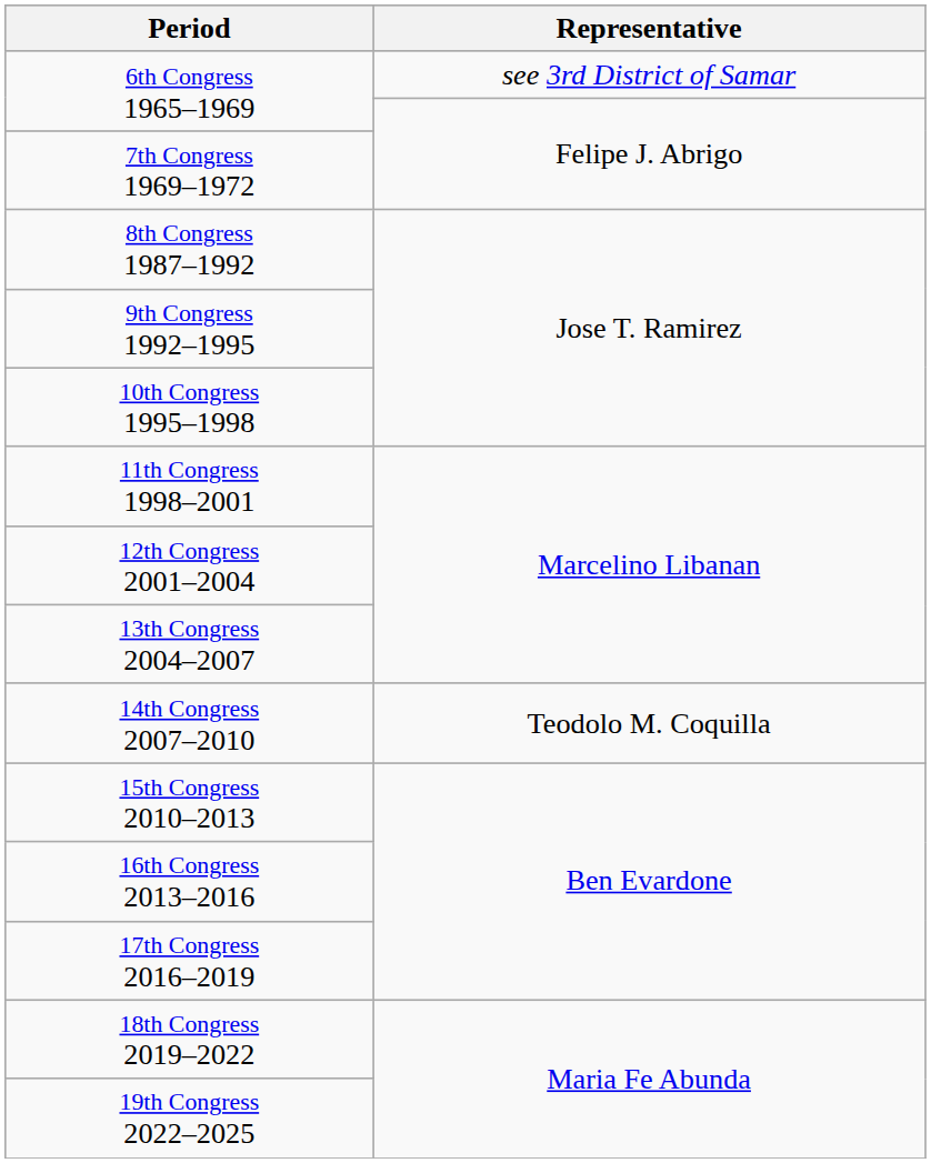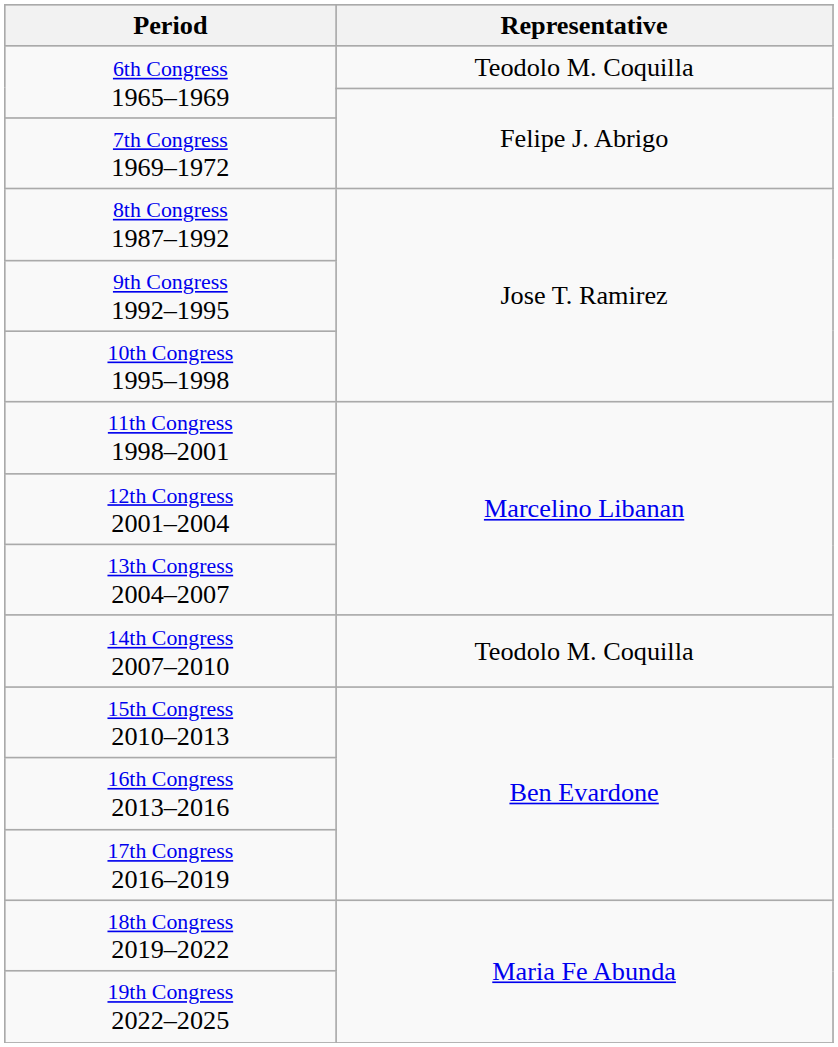row 2 | Representative: see 3rd District of Samar -> Teodolo M. Coquilla
